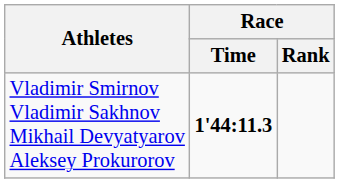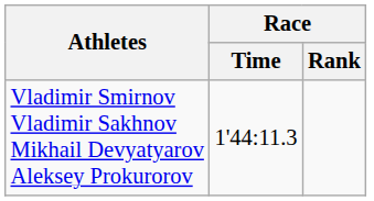row 3 | Race / Time: bold -> normal
